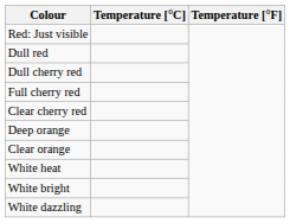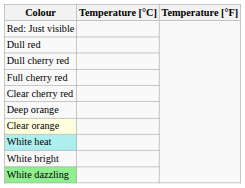Clear orange | Colour: no background -> lightyellow background
White heat | Colour: no background -> paleturquoise background
White dazzling | Colour: no background -> lightgreen background
